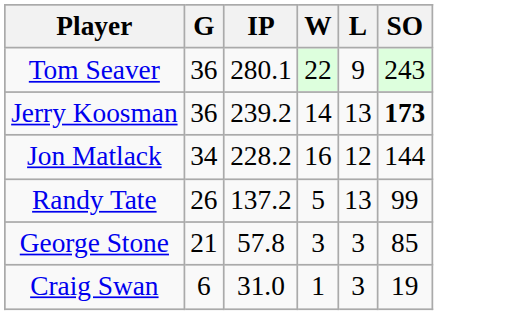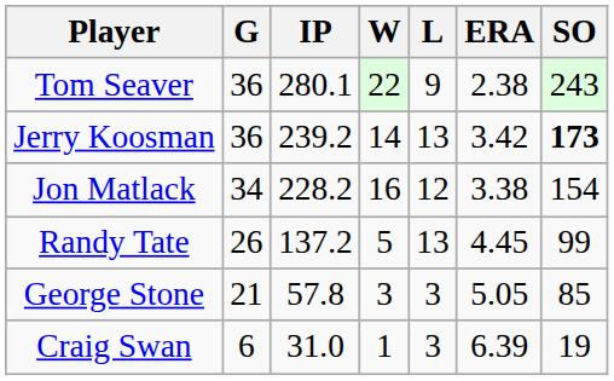+ column: ERA | 2.38 | 3.42 | 3.38 | 4.45 | 5.05 | 6.39
Jon Matlack | SO: 144 -> 154
